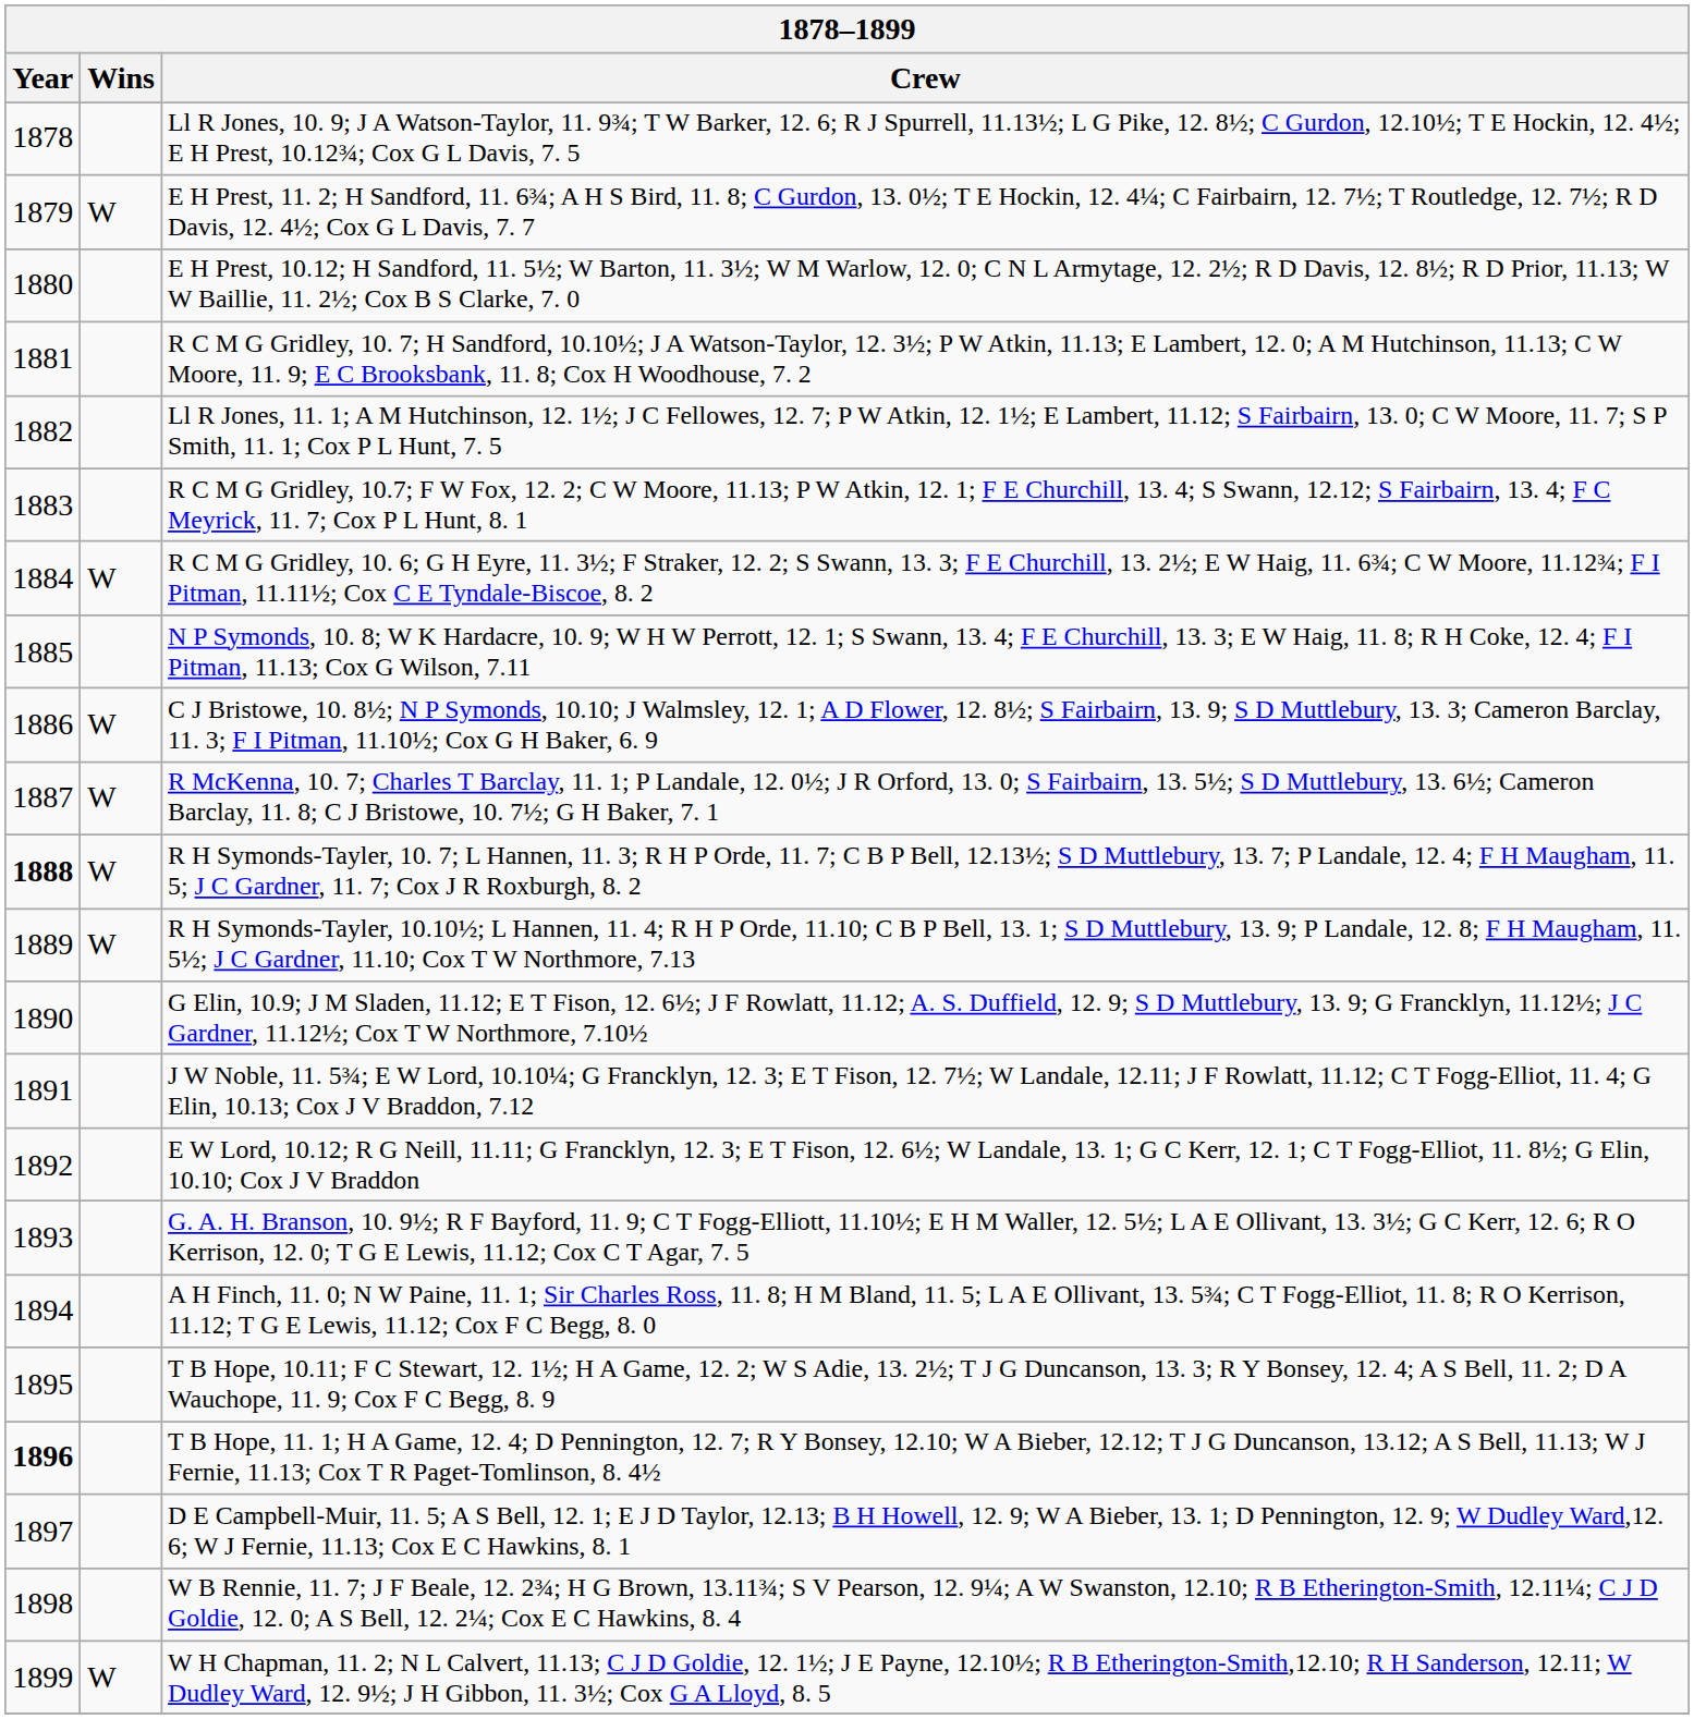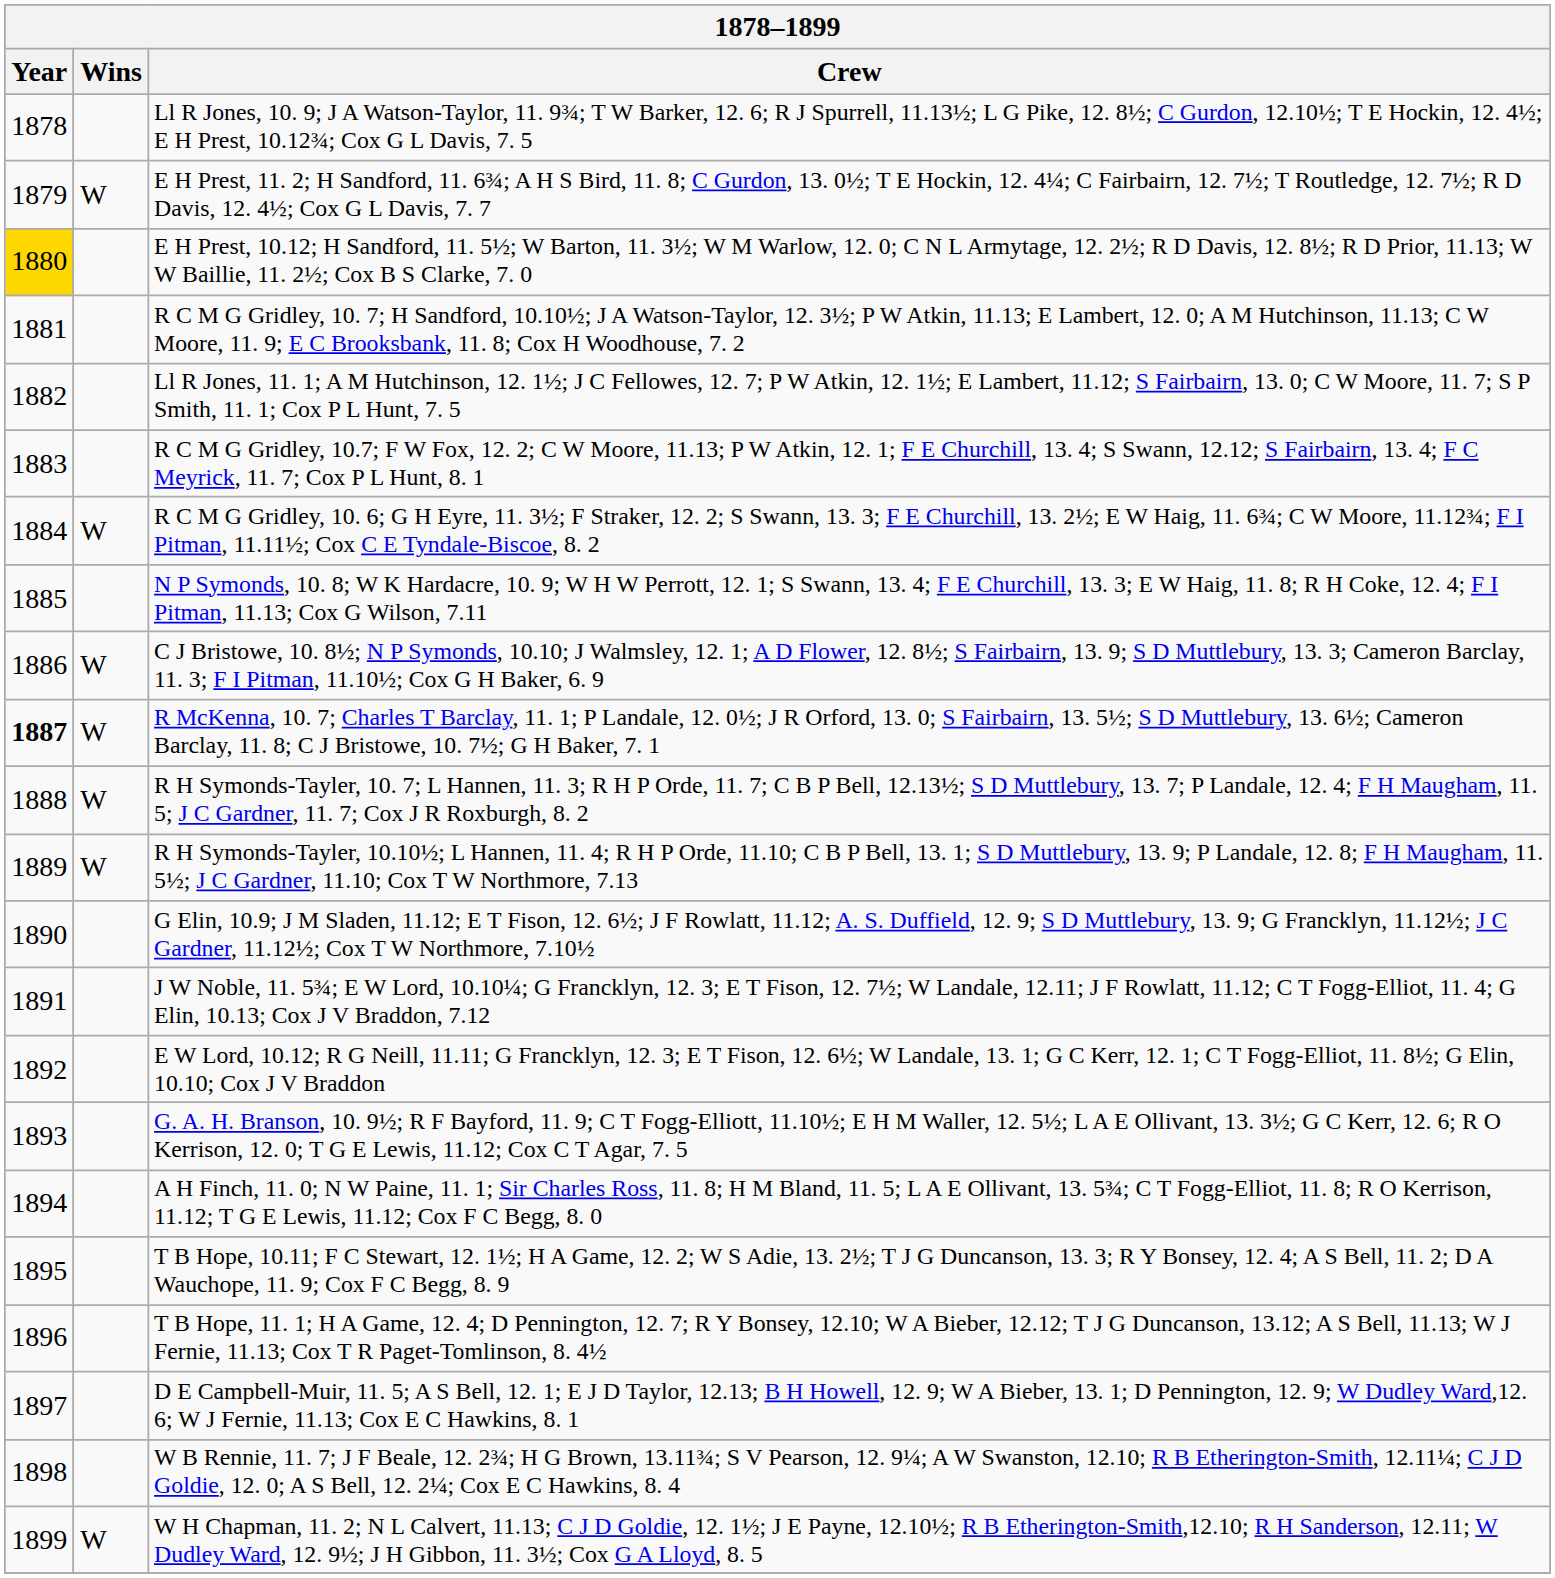row 5 | Year: no background -> gold background
row 12 | Year: normal -> bold
row 13 | Year: bold -> normal
row 21 | Year: bold -> normal
